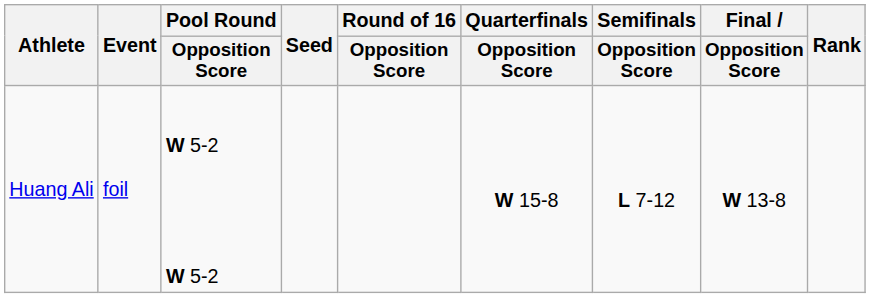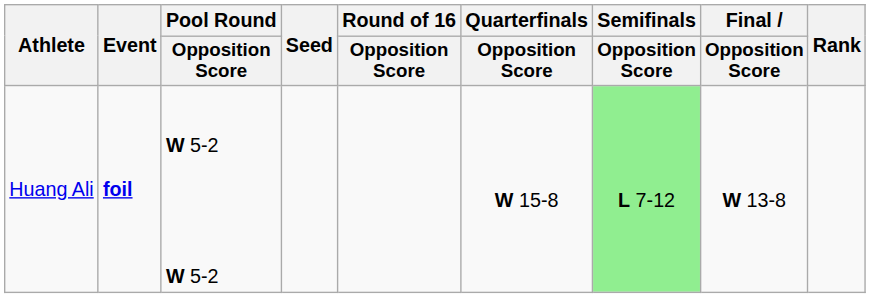Huang Ali | Event: normal -> bold
Huang Ali | Semifinals / Opposition Score: no background -> lightgreen background
